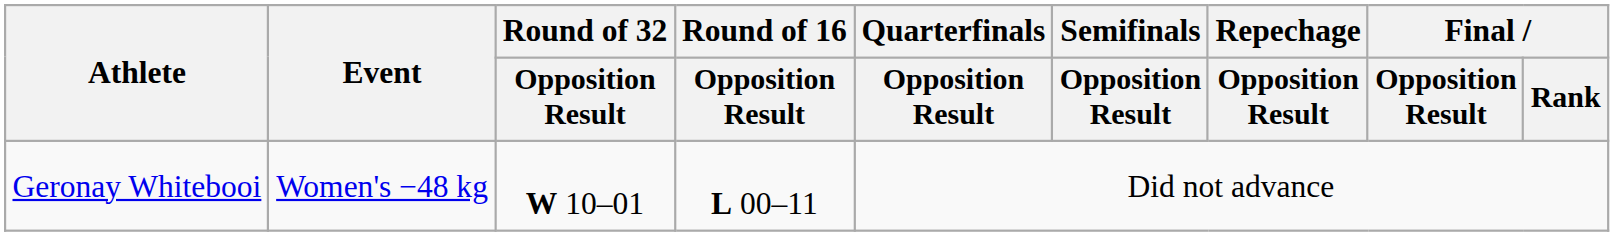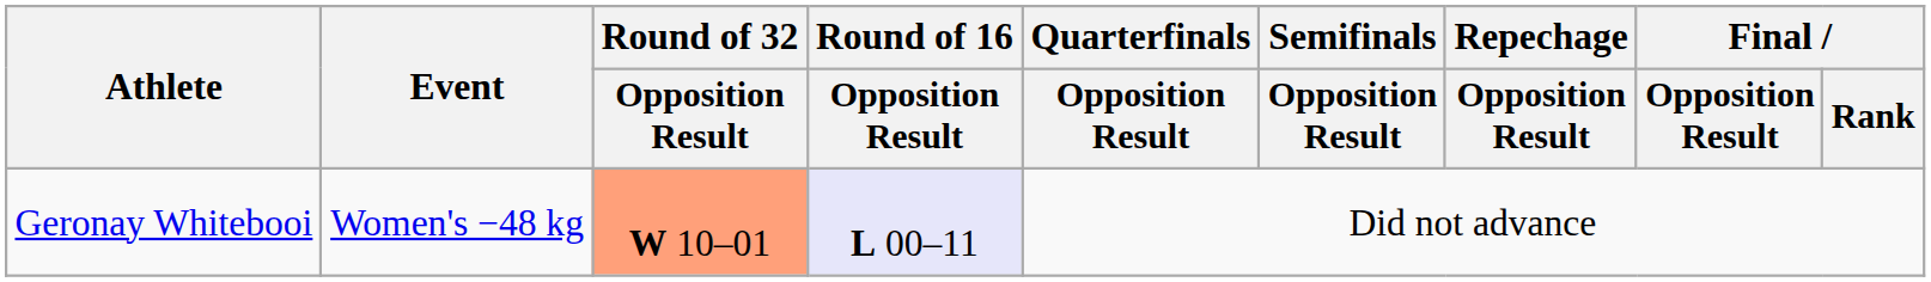Geronay Whitebooi | Round of 32 / Opposition Result: no background -> lightsalmon background
Geronay Whitebooi | Round of 16 / Opposition Result: no background -> lavender background
